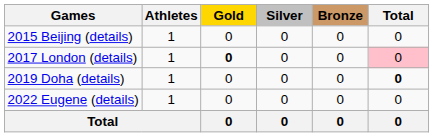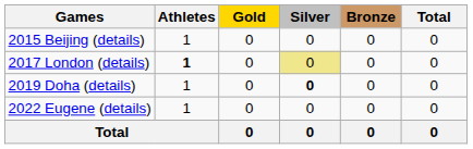2017 London (details) | Athletes: normal -> bold
2017 London (details) | Gold: bold -> normal
2017 London (details) | Silver: no background -> khaki background
2017 London (details) | Total: pink background -> no background
2019 Doha (details) | Silver: normal -> bold
2019 Doha (details) | Total: bold -> normal
